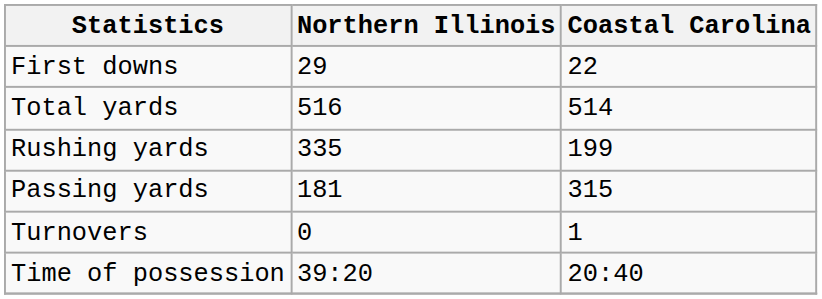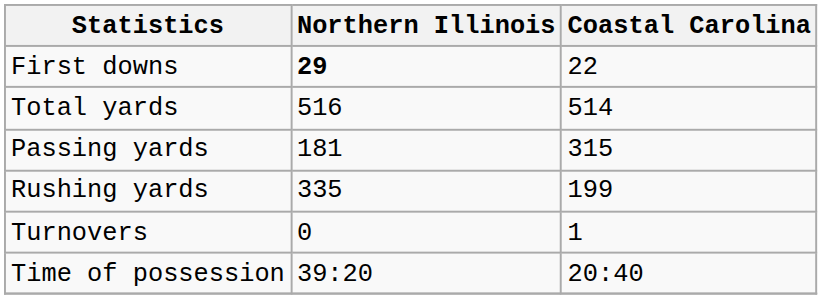First downs | Northern Illinois: normal -> bold
rows swapped: Rushing yards <-> Passing yards
